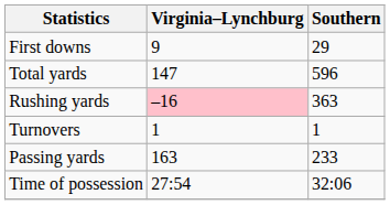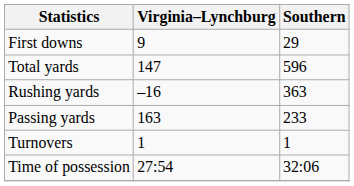Rushing yards | Virginia–Lynchburg: pink background -> no background
rows swapped: Passing yards <-> Turnovers
